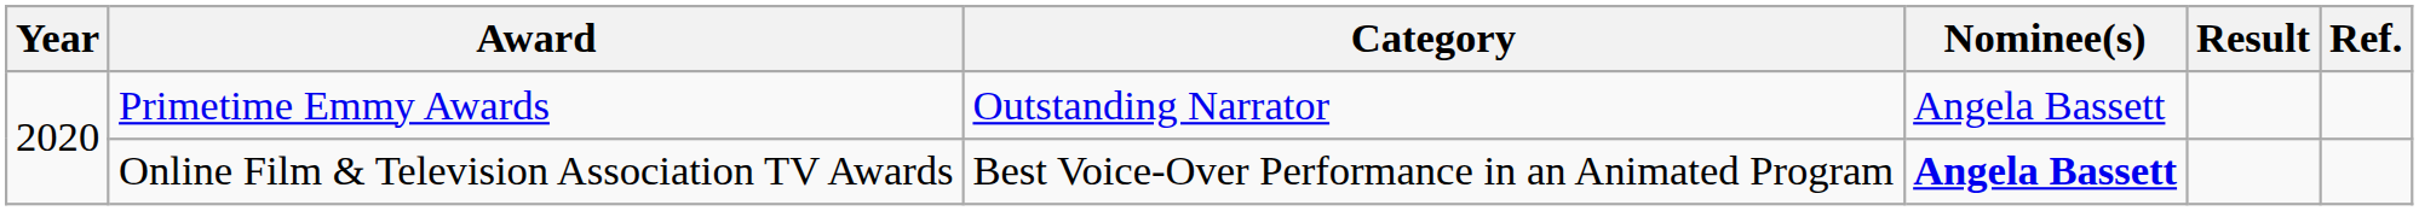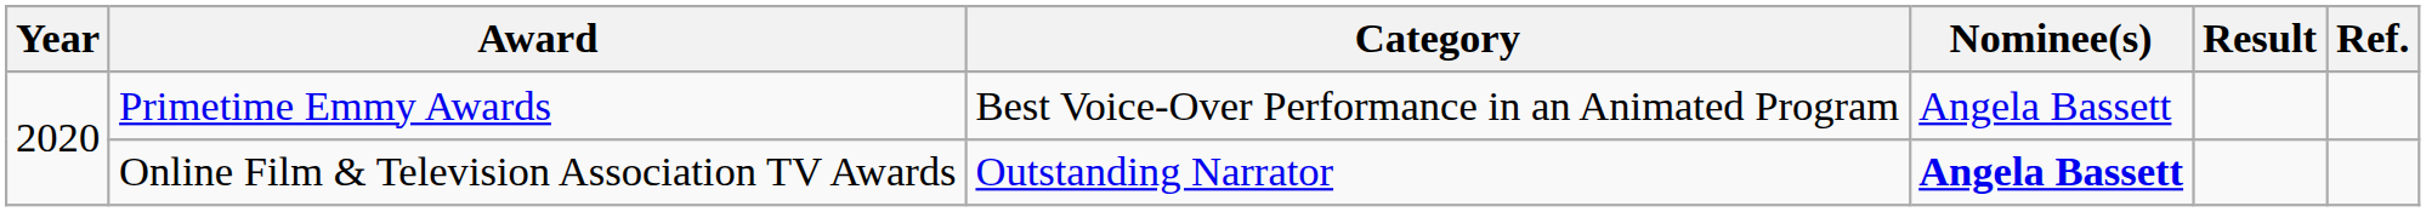Primetime Emmy Awards | Category: Outstanding Narrator -> Best Voice-Over Performance in an Animated Program
Online Film & Television Association TV Awards | Category: Best Voice-Over Performance in an Animated Program -> Outstanding Narrator
